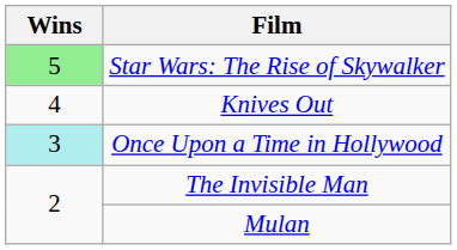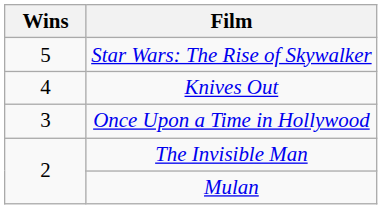Star Wars: The Rise of Skywalker | Wins: lightgreen background -> no background
Once Upon a Time in Hollywood | Wins: paleturquoise background -> no background
